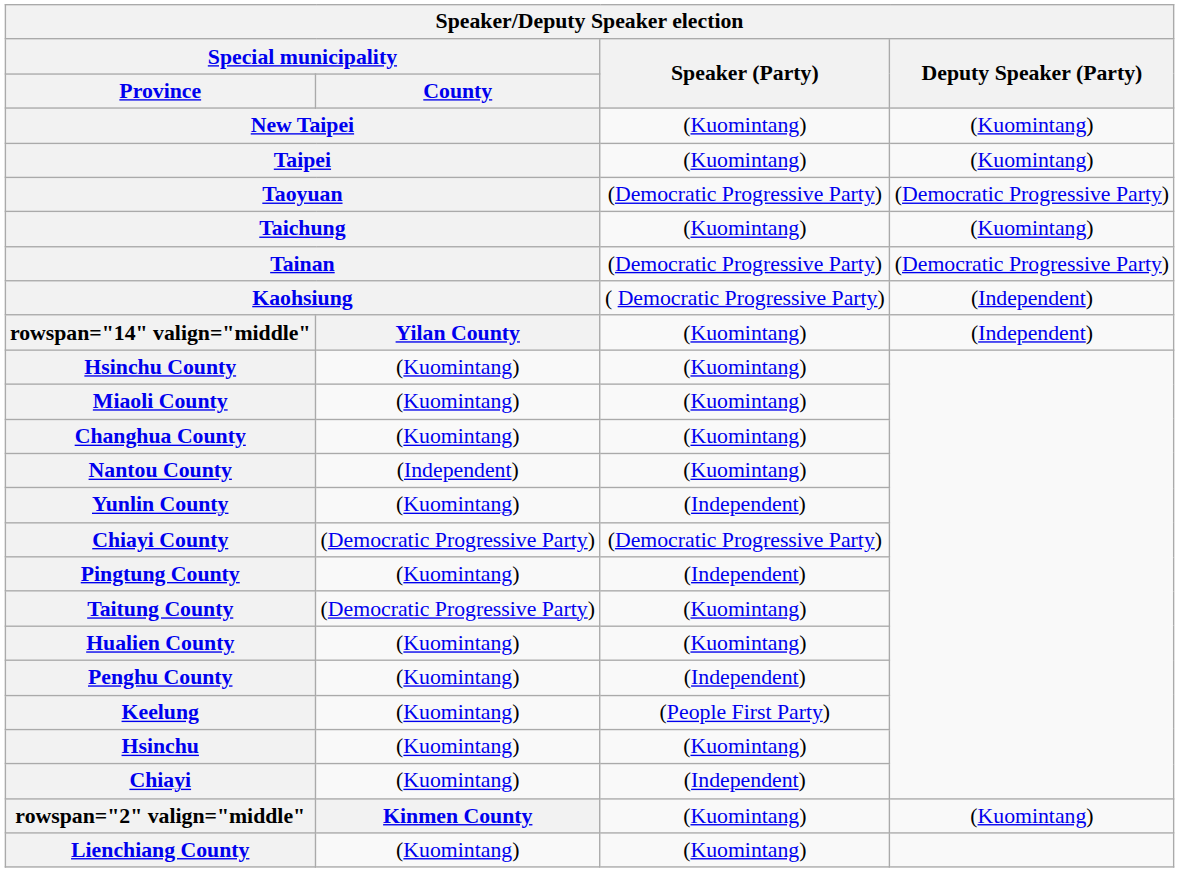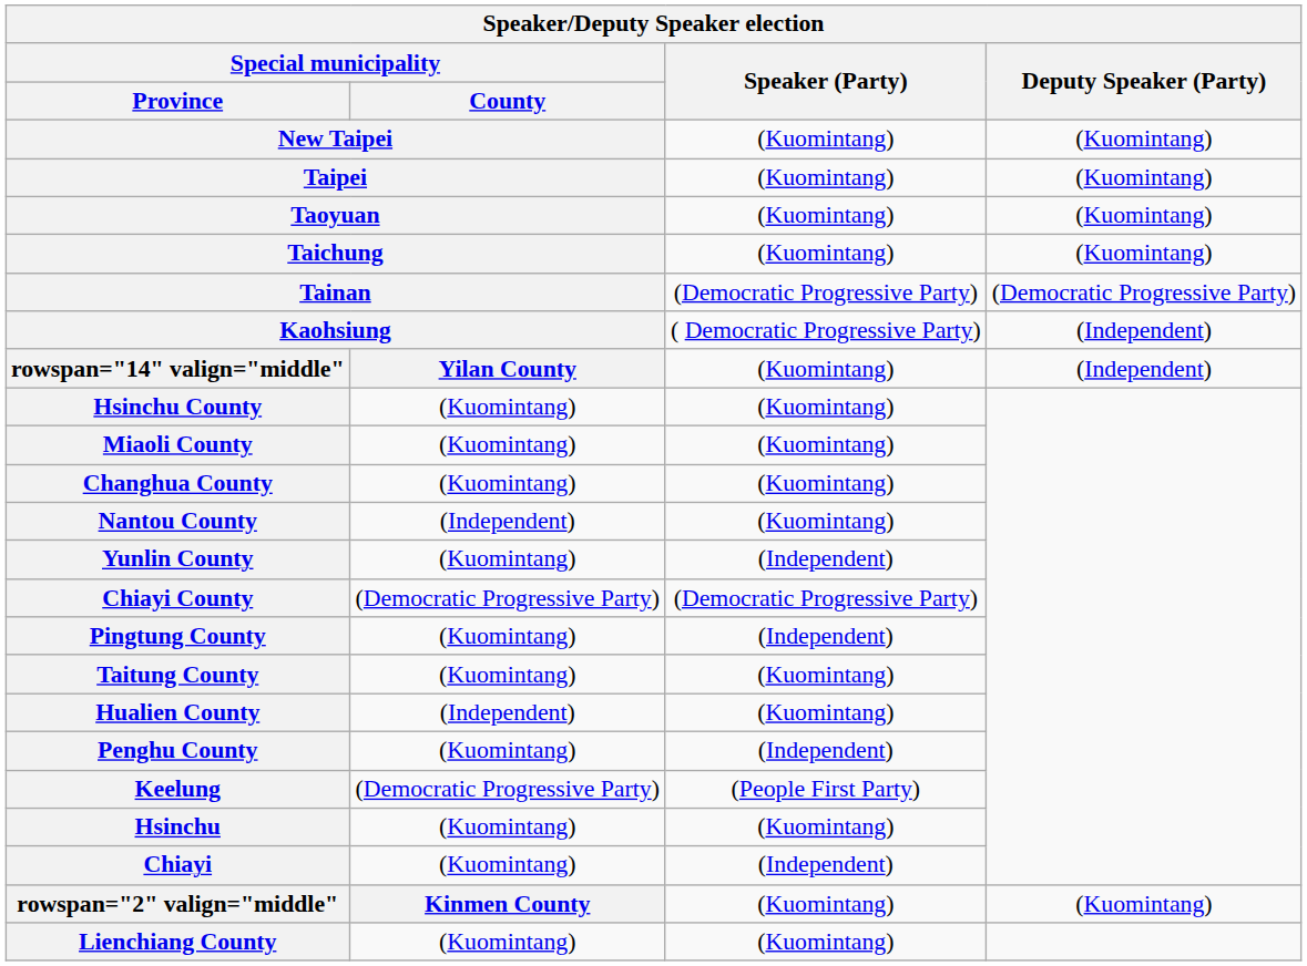Taoyuan | Speaker (Party): (Democratic Progressive Party) -> (Kuomintang)
Taoyuan | Deputy Speaker (Party): (Democratic Progressive Party) -> (Kuomintang)
Taitung County | Special municipality / County: (Democratic Progressive Party) -> (Kuomintang)
Hualien County | Special municipality / County: (Kuomintang) -> (Independent)
Keelung | Special municipality / County: (Kuomintang) -> (Democratic Progressive Party)
